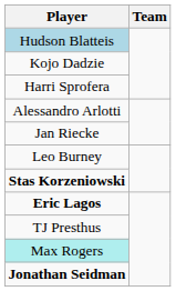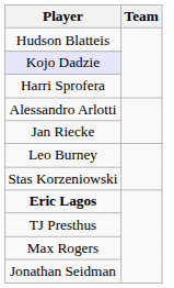Hudson Blatteis | Player: lightblue background -> no background
Kojo Dadzie | Player: no background -> lavender background
Stas Korzeniowski | Player: bold -> normal
Max Rogers | Player: paleturquoise background -> no background
Jonathan Seidman | Player: bold -> normal
